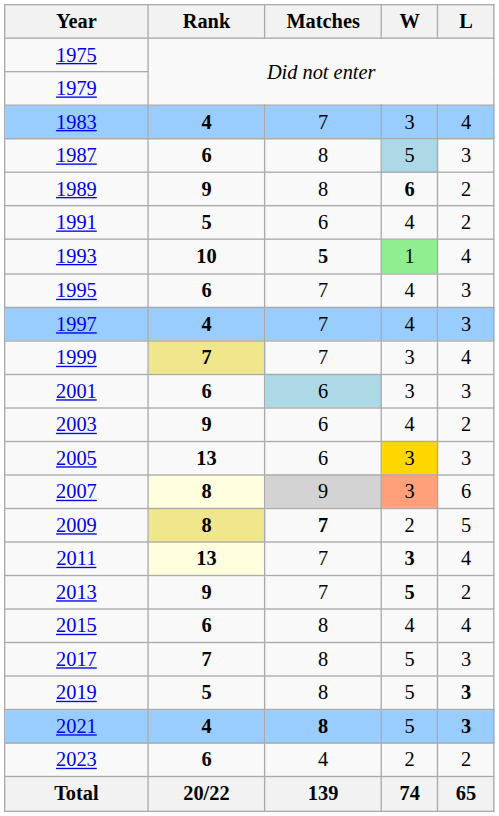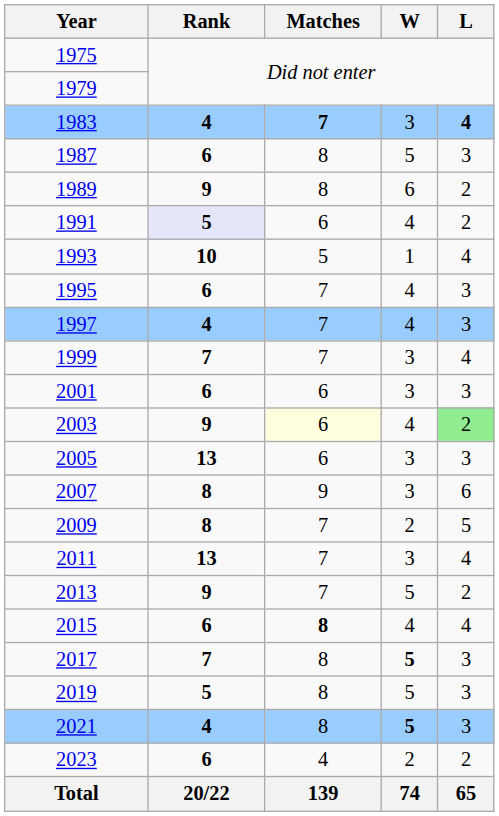1983 | Matches: normal -> bold
1983 | L: normal -> bold
1987 | W: lightblue background -> no background
1989 | W: bold -> normal
1991 | Rank: no background -> lavender background
1993 | Matches: bold -> normal
1993 | W: lightgreen background -> no background
1999 | Rank: khaki background -> no background
2001 | Matches: lightblue background -> no background
2003 | Matches: no background -> lightyellow background
2003 | L: no background -> lightgreen background
2005 | W: gold background -> no background
2007 | Rank: lightyellow background -> no background
2007 | Matches: lightgrey background -> no background
2007 | W: lightsalmon background -> no background
2009 | Rank: khaki background -> no background
2009 | Matches: bold -> normal
2011 | Rank: lightyellow background -> no background
2011 | W: bold -> normal
2013 | W: bold -> normal
2015 | Matches: normal -> bold
2017 | W: normal -> bold
2019 | L: bold -> normal
2021 | Matches: bold -> normal
2021 | W: normal -> bold
2021 | L: bold -> normal
